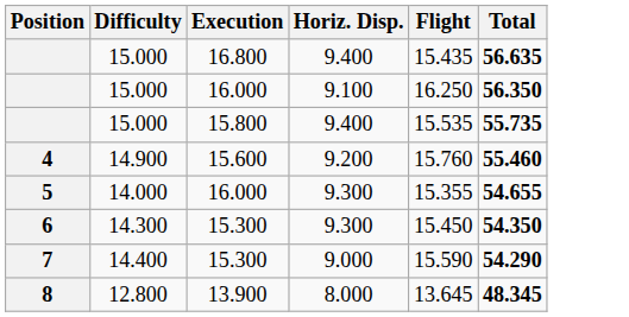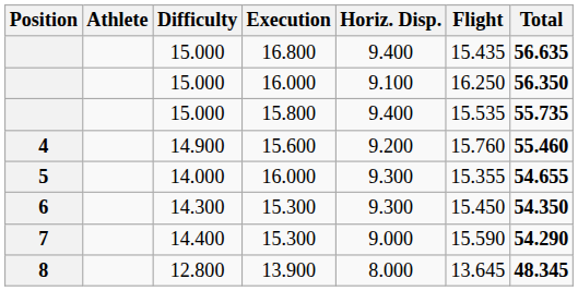+ column: Athlete
